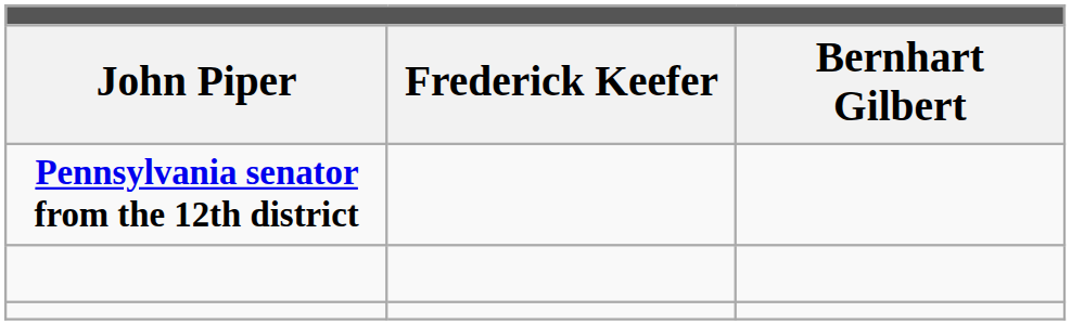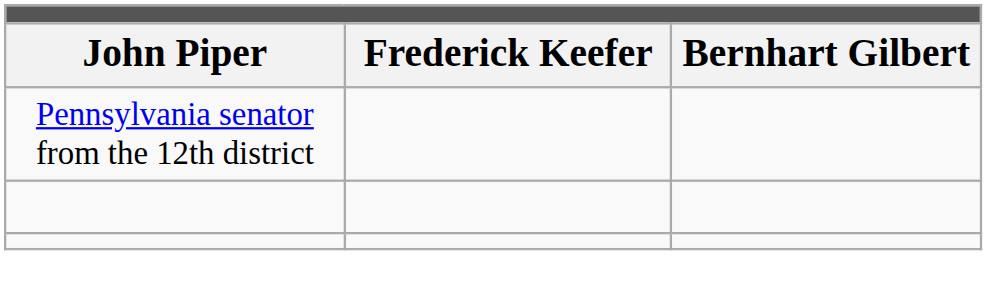Pennsylvania senator from the 12th district | column 1: bold -> normal
